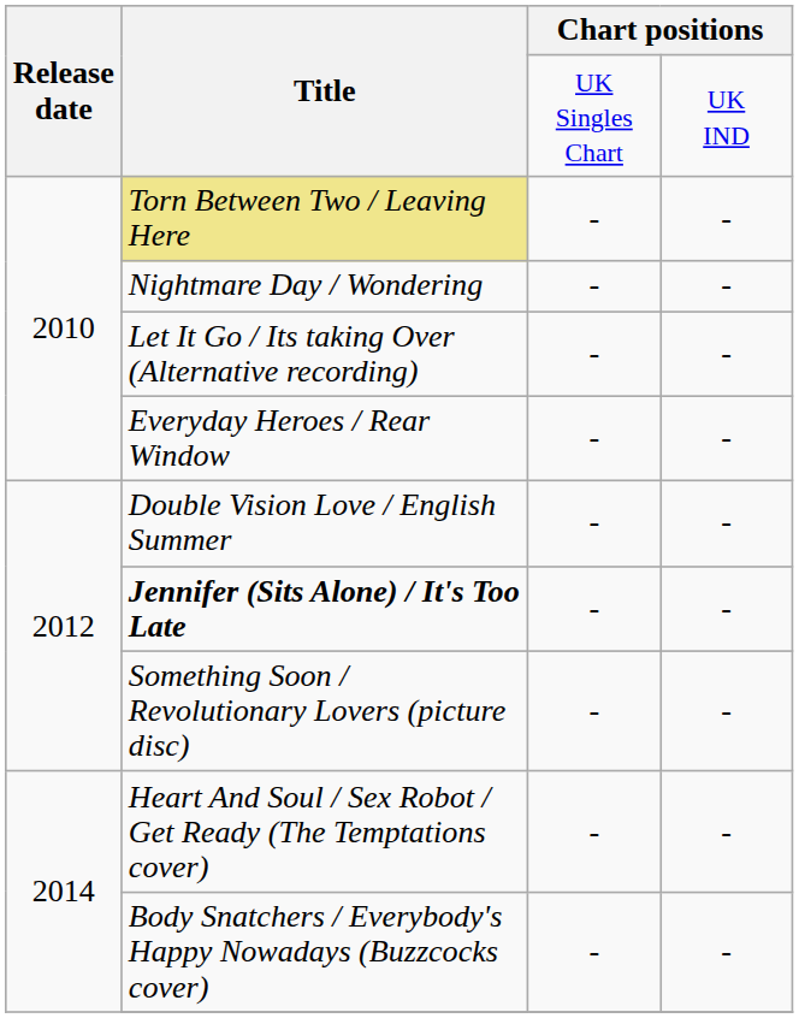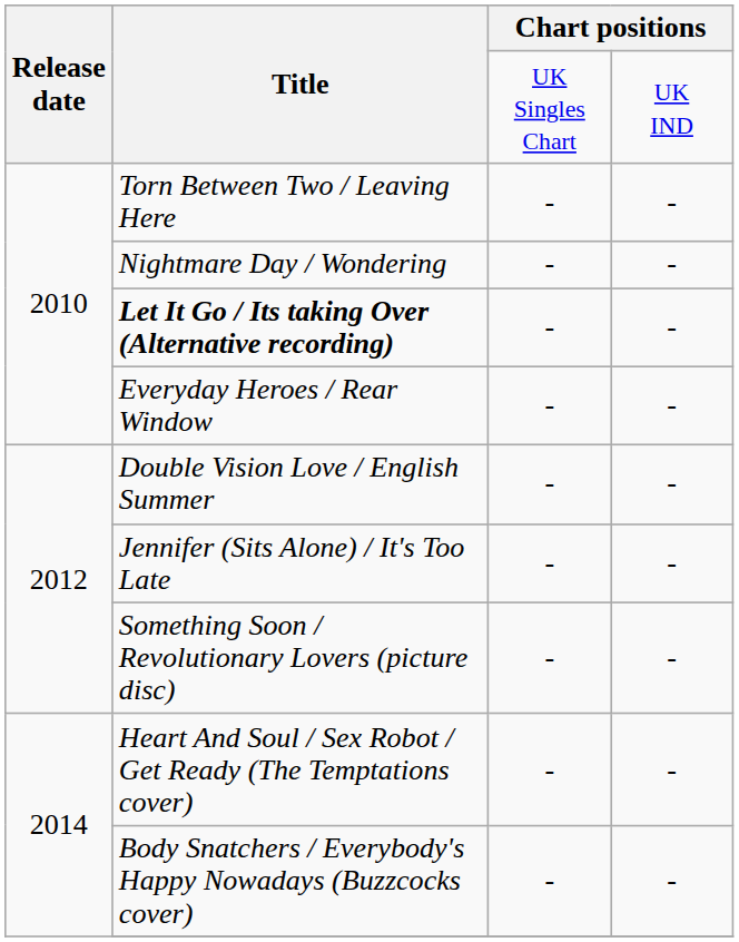Torn Between Two / Leaving Here | Title: khaki background -> no background
Let It Go / Its taking Over (Alternative recording) | Title: normal -> bold
Jennifer (Sits Alone) / It's Too Late | Title: bold -> normal
